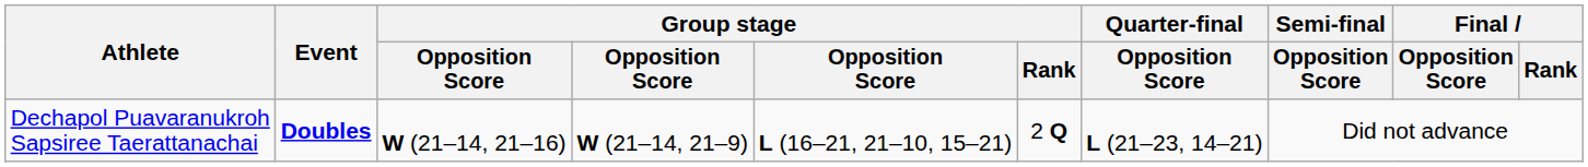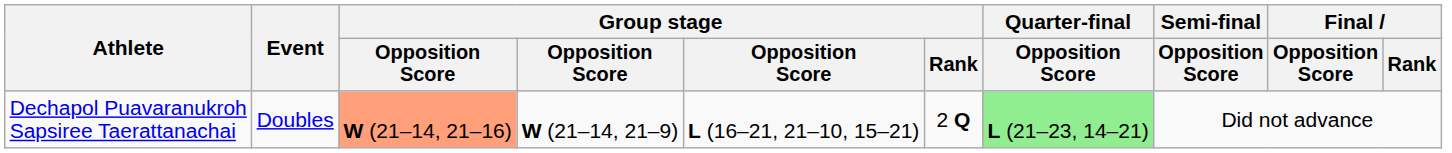Dechapol Puavaranukroh Sapsiree Taerattanachai | Event: bold -> normal
Dechapol Puavaranukroh Sapsiree Taerattanachai | column 3: no background -> lightsalmon background
Dechapol Puavaranukroh Sapsiree Taerattanachai | Quarter-final / Opposition Score: no background -> lightgreen background
